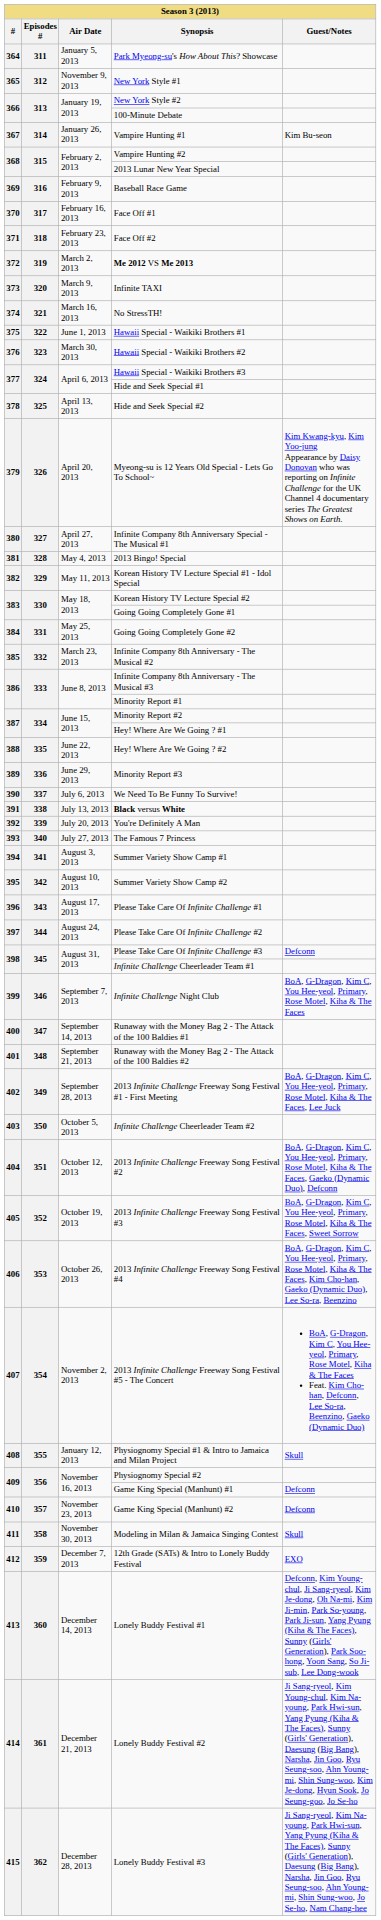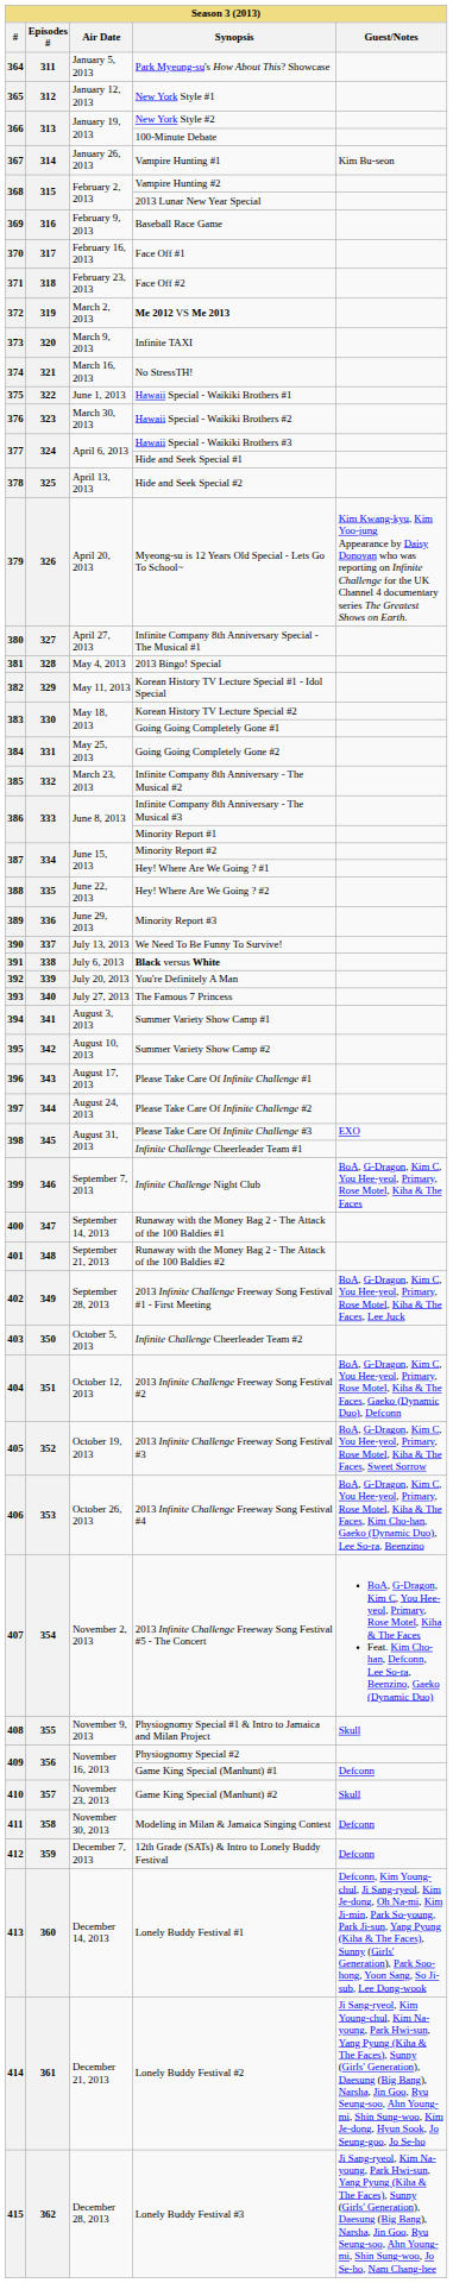New York Style #1 | Air Date: November 9, 2013 -> January 12, 2013
We Need To Be Funny To Survive! | Air Date: July 6, 2013 -> July 13, 2013
Black versus White | Air Date: July 13, 2013 -> July 6, 2013
Please Take Care Of Infinite Challenge #3 | Guest/Notes: Defconn -> EXO
Physiognomy Special #1 & Intro to Jamaica and Milan Project | Air Date: January 12, 2013 -> November 9, 2013
Game King Special (Manhunt) #2 | Guest/Notes: Defconn -> Skull
Modeling in Milan & Jamaica Singing Contest | Guest/Notes: Skull -> Defconn
12th Grade (SATs) & Intro to Lonely Buddy Festival | Guest/Notes: EXO -> Defconn
